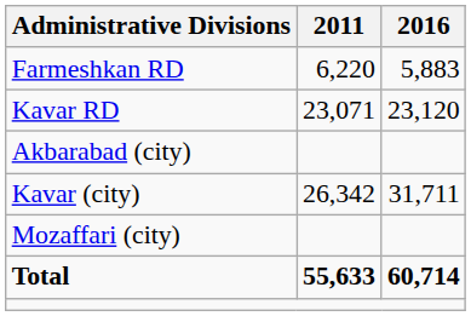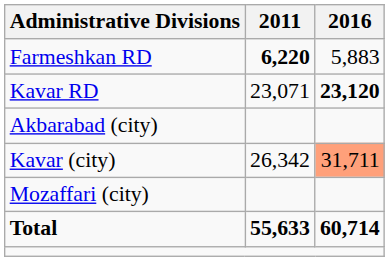Farmeshkan RD | 2011: normal -> bold
Kavar RD | 2016: normal -> bold
Kavar (city) | 2016: no background -> lightsalmon background
